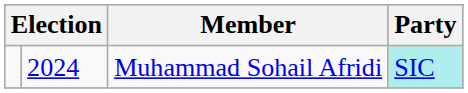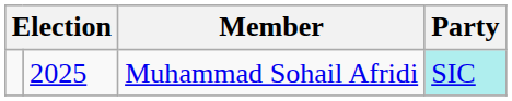Muhammad Sohail Afridi | column 2: 2024 -> 2025
